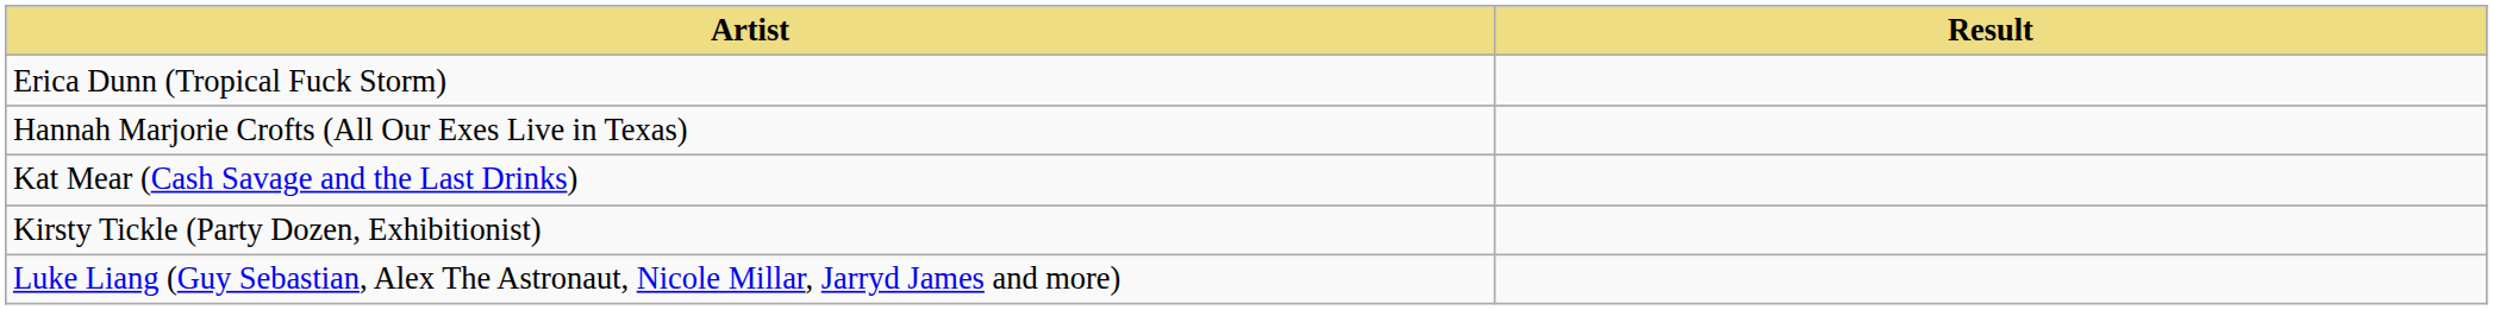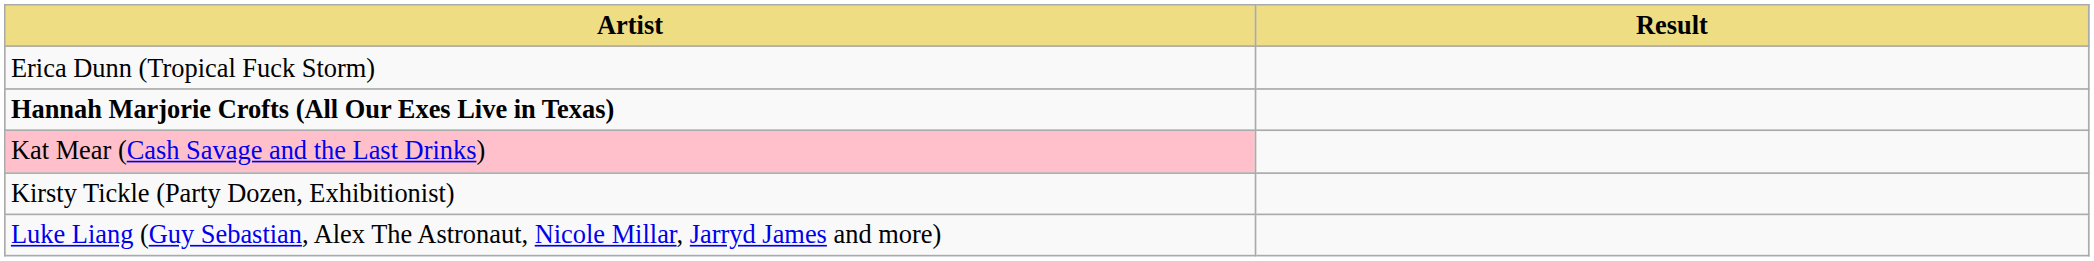Hannah Marjorie Crofts (All Our Exes Live in Texas) | Artist: normal -> bold
Kat Mear (Cash Savage and the Last Drinks) | Artist: no background -> pink background
